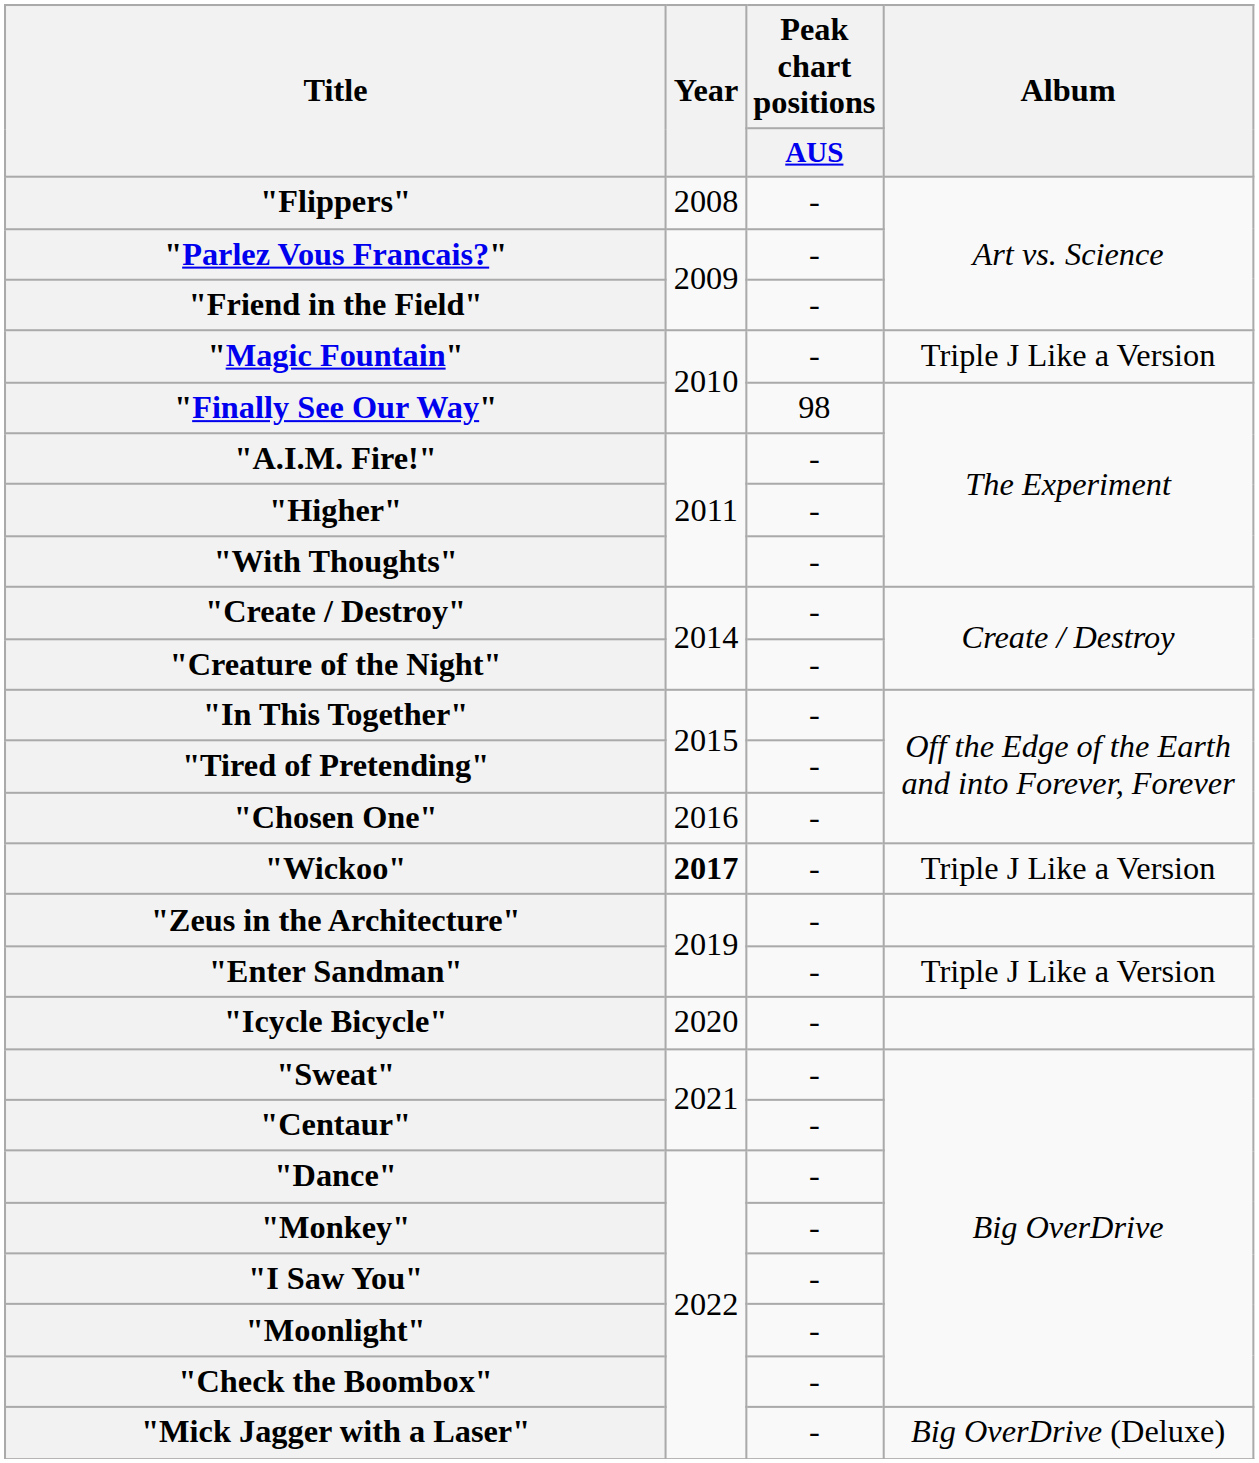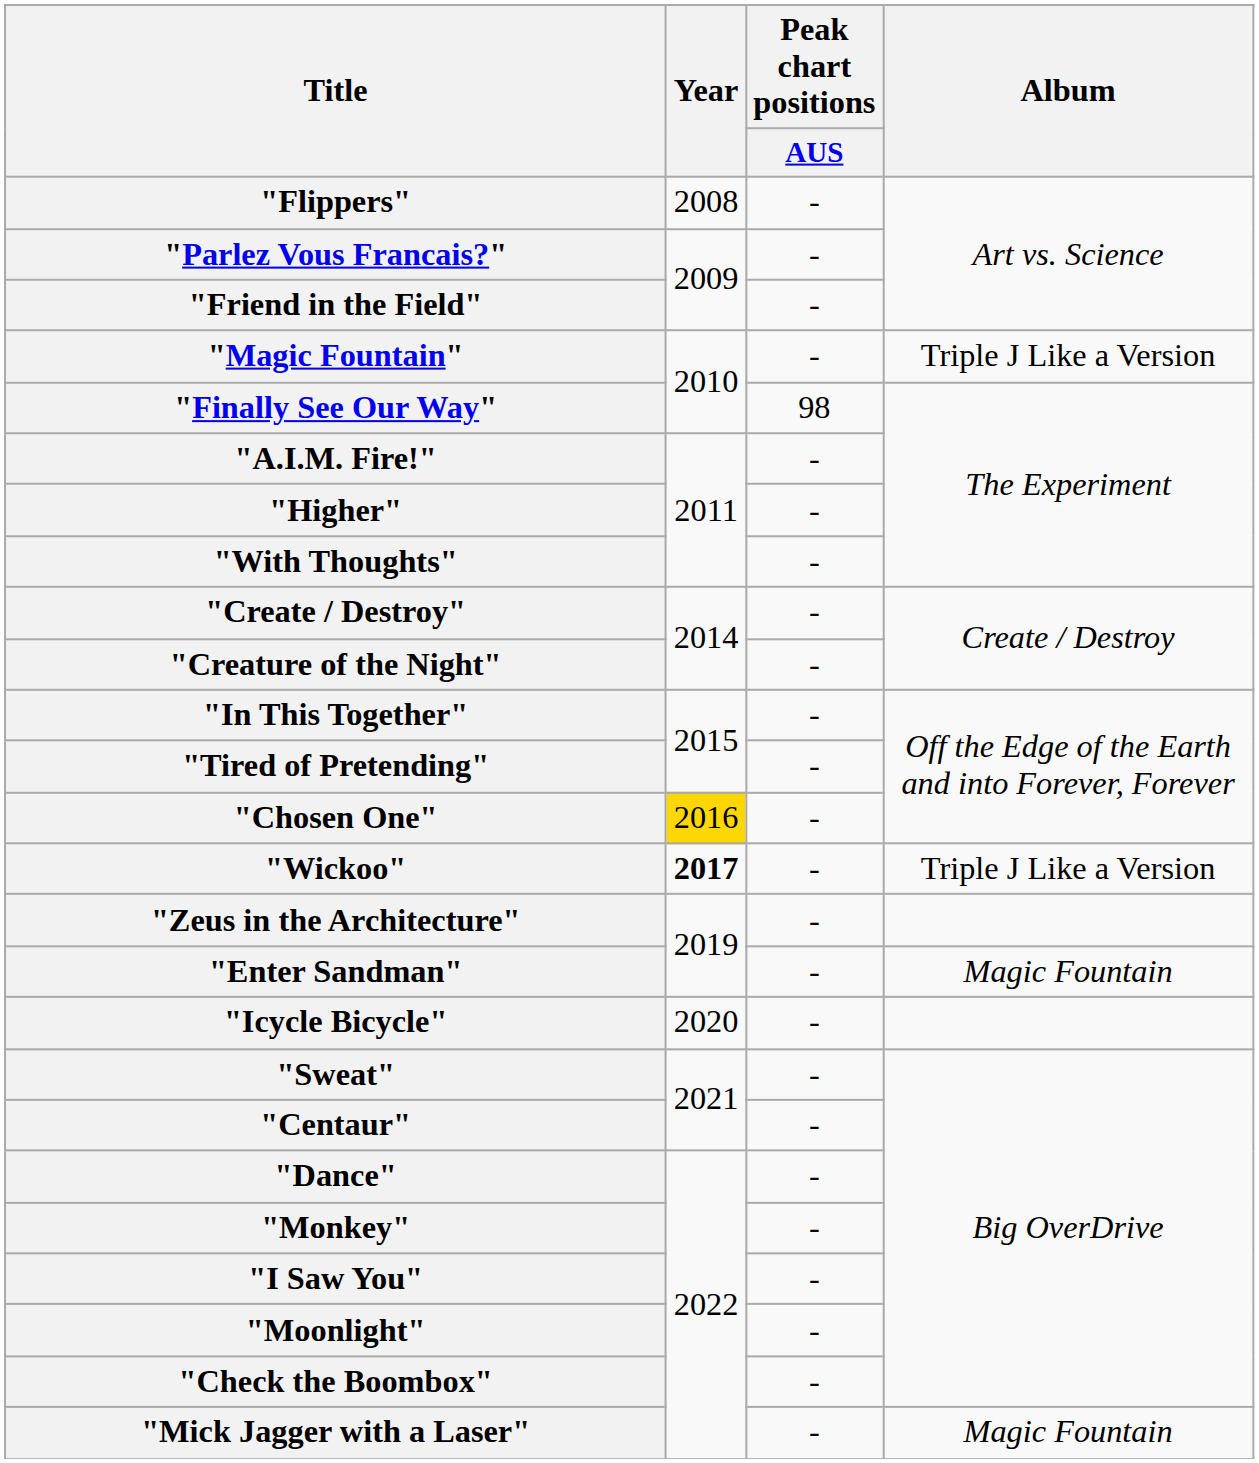"Chosen One" | Year: no background -> gold background
"Enter Sandman" | Album: Triple J Like a Version -> Magic Fountain
"Mick Jagger with a Laser" | Album: Big OverDrive (Deluxe) -> Magic Fountain
